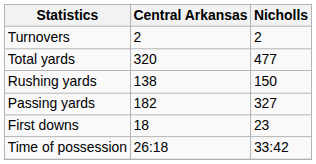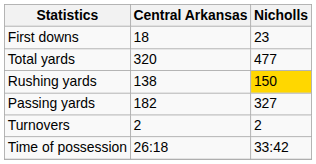rows swapped: First downs <-> Turnovers
Rushing yards | Nicholls: no background -> gold background
